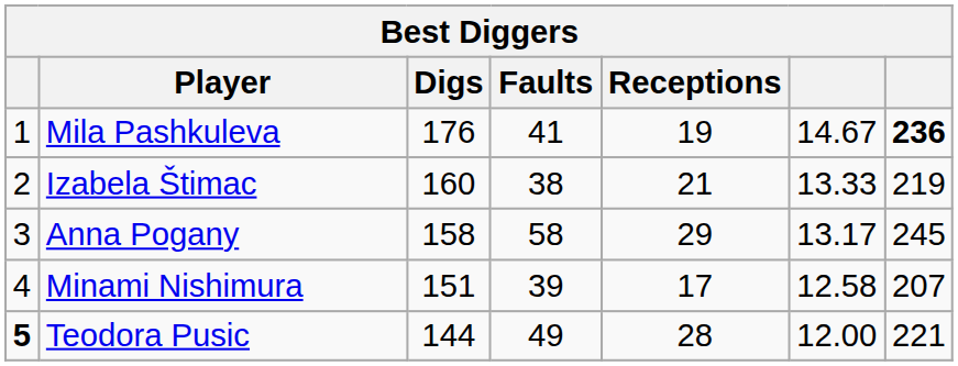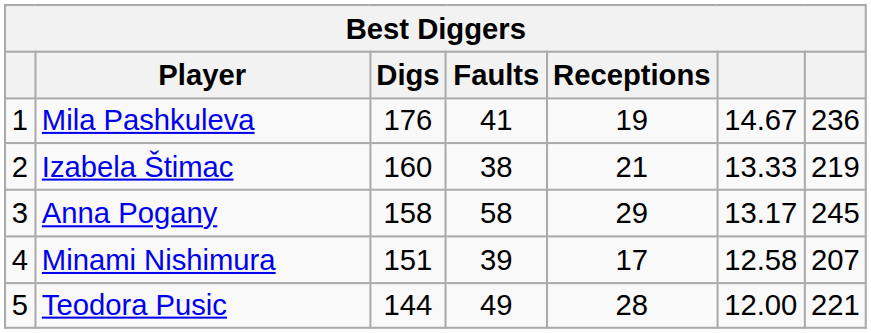Mila Pashkuleva | column 7: bold -> normal
Teodora Pusic | column 1: bold -> normal
